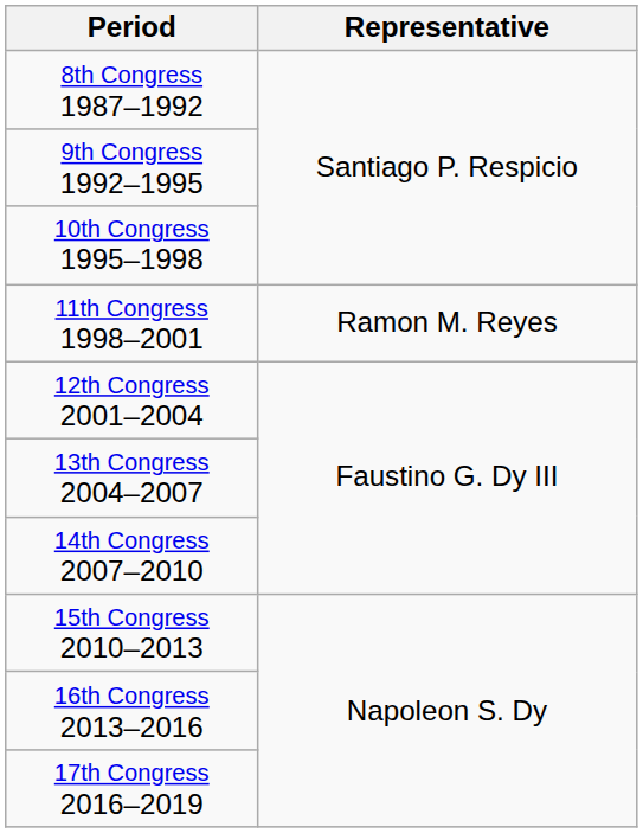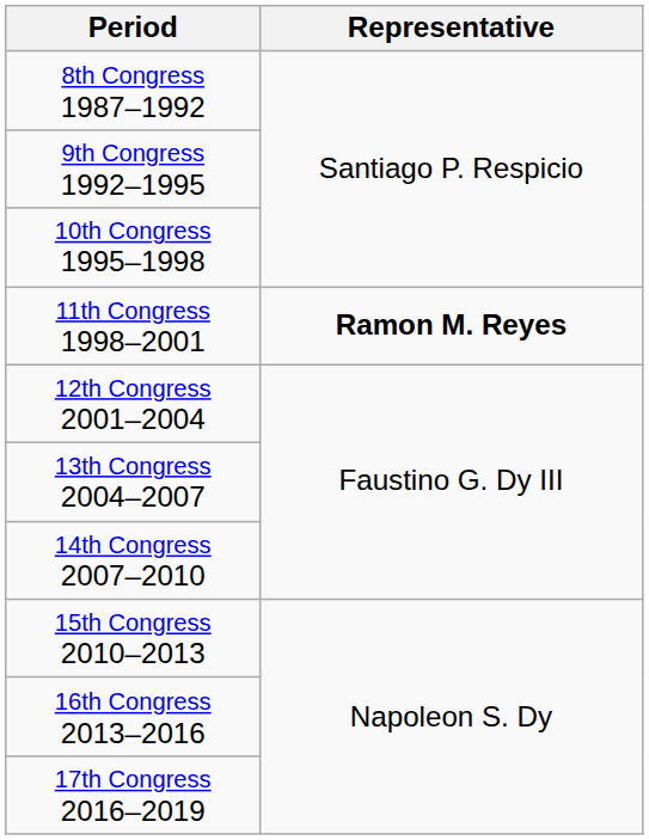11th Congress 1998–2001 | Representative: normal -> bold
